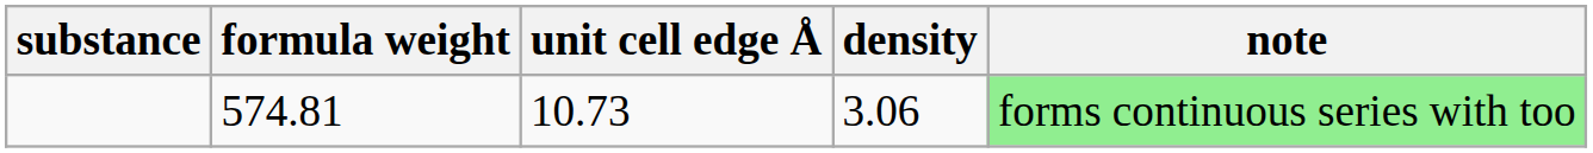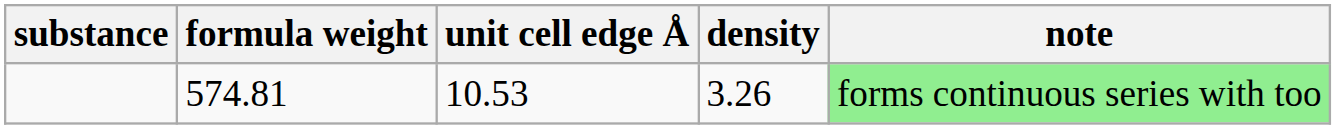row 2 | unit cell edge Å: 10.73 -> 10.53
row 2 | density: 3.06 -> 3.26
